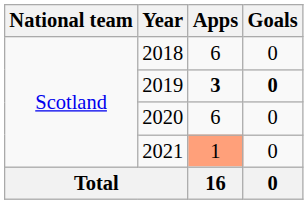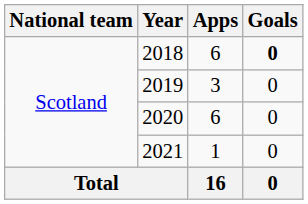2018 | Goals: normal -> bold
2019 | Apps: bold -> normal
2019 | Goals: bold -> normal
2021 | Apps: lightsalmon background -> no background
